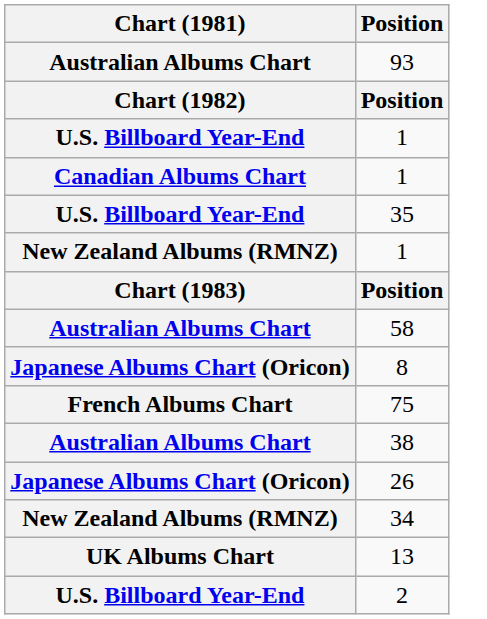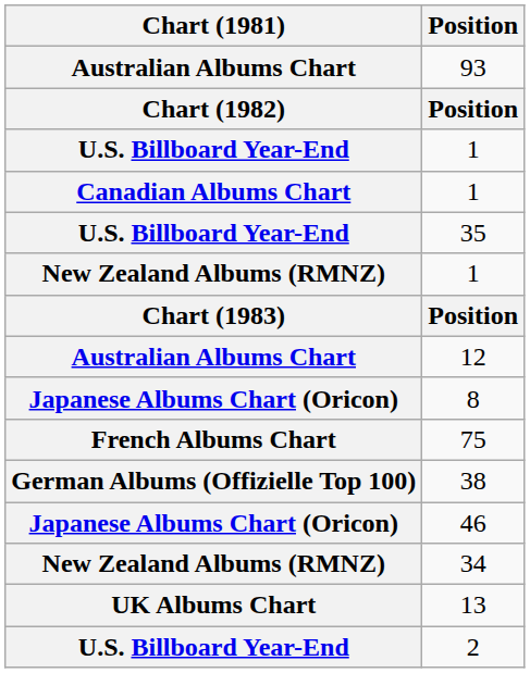row 9 | Position: 58 -> 12
row 12 | Chart (1981): Australian Albums Chart -> German Albums (Offizielle Top 100)
row 13 | Position: 26 -> 46
